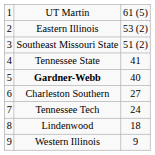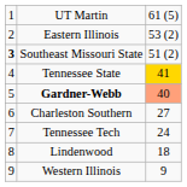Southeast Missouri State | column 1: normal -> bold
Tennessee State | column 3: no background -> gold background
Gardner-Webb | column 3: no background -> lightsalmon background
